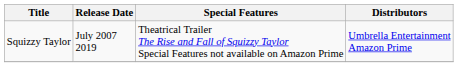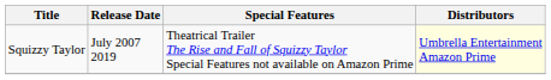Squizzy Taylor | Distributors: no background -> lightyellow background
